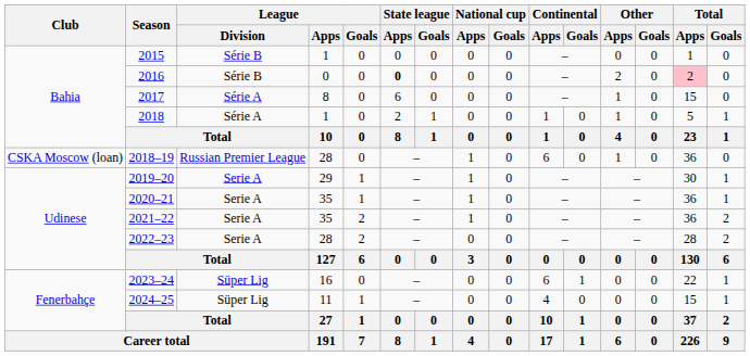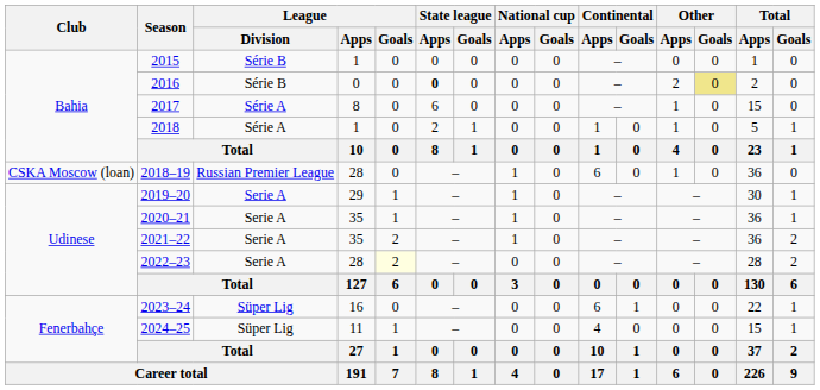2016 | Other / Goals: no background -> khaki background
2016 | Total / Apps: pink background -> no background
2022–23 | League / Goals: no background -> lightyellow background
